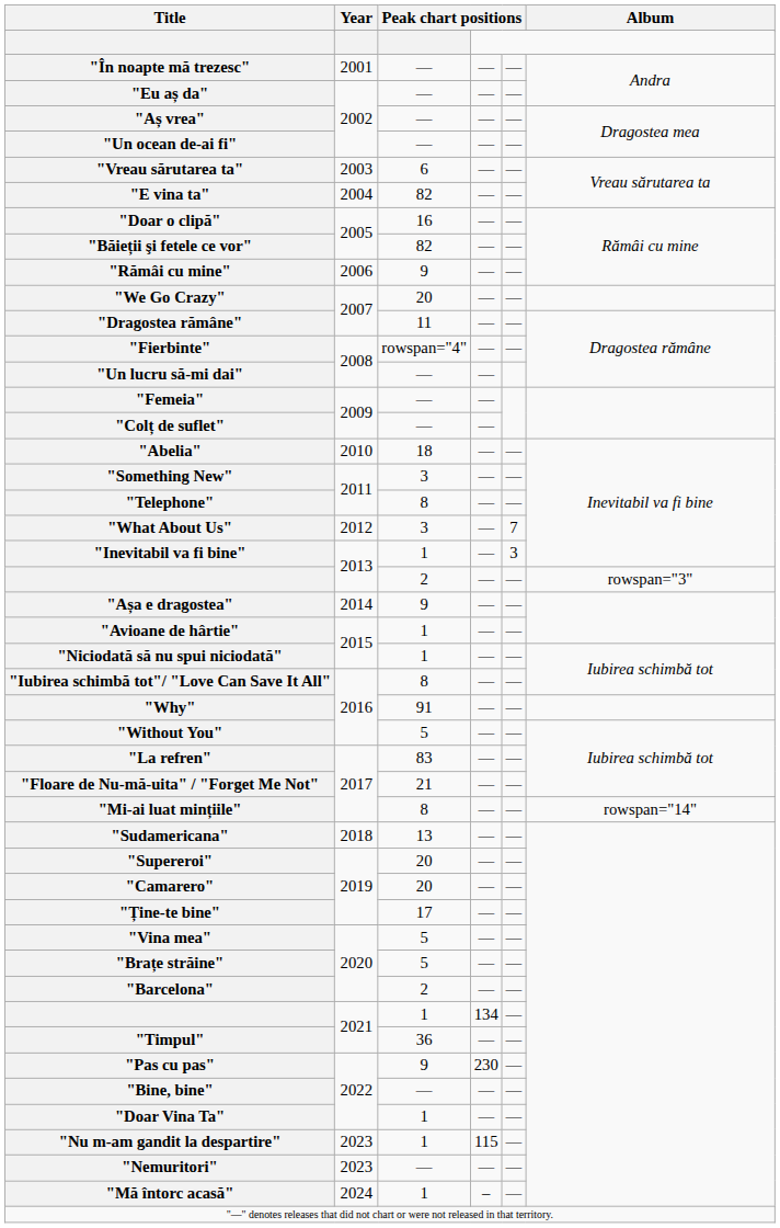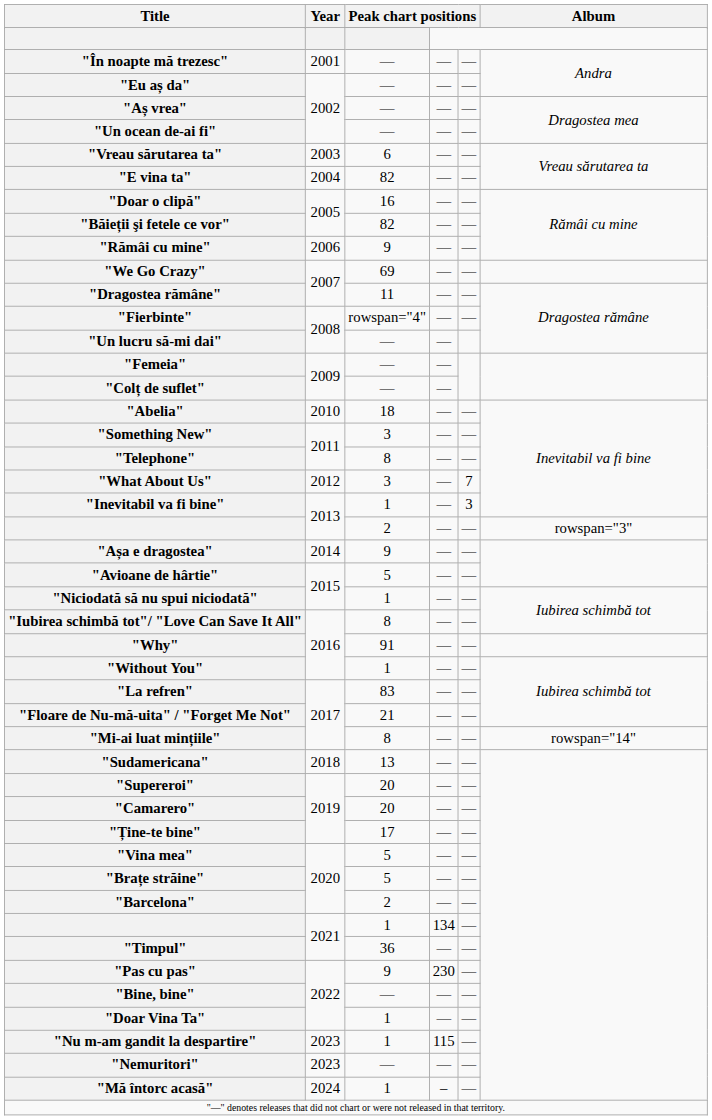"We Go Crazy" | column 3: 20 -> 69
"Avioane de hârtie" | column 3: 1 -> 5
"Without You" | column 3: 5 -> 1
